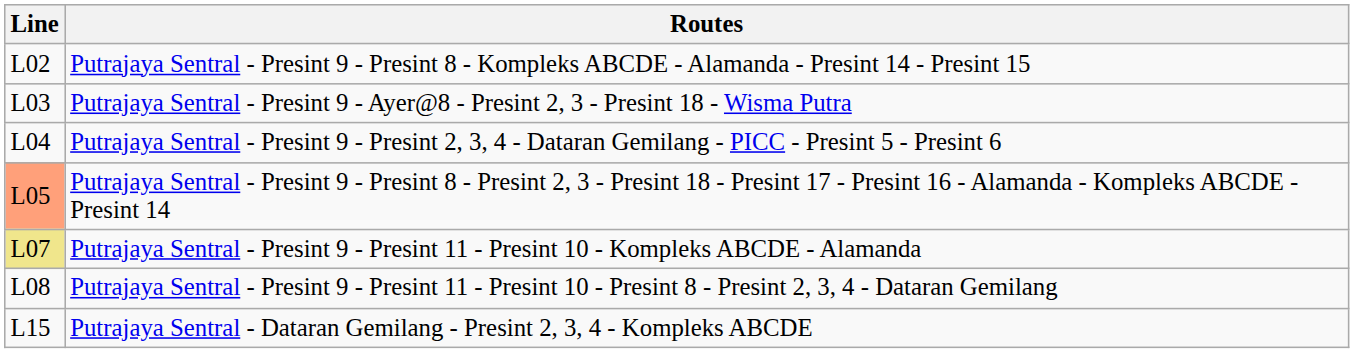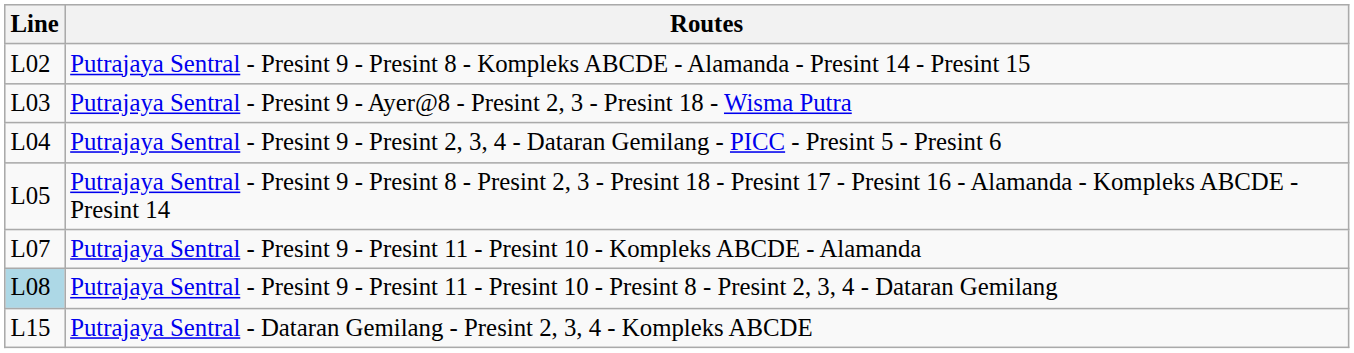row 5 | Line: lightsalmon background -> no background
row 6 | Line: khaki background -> no background
row 7 | Line: no background -> lightblue background
